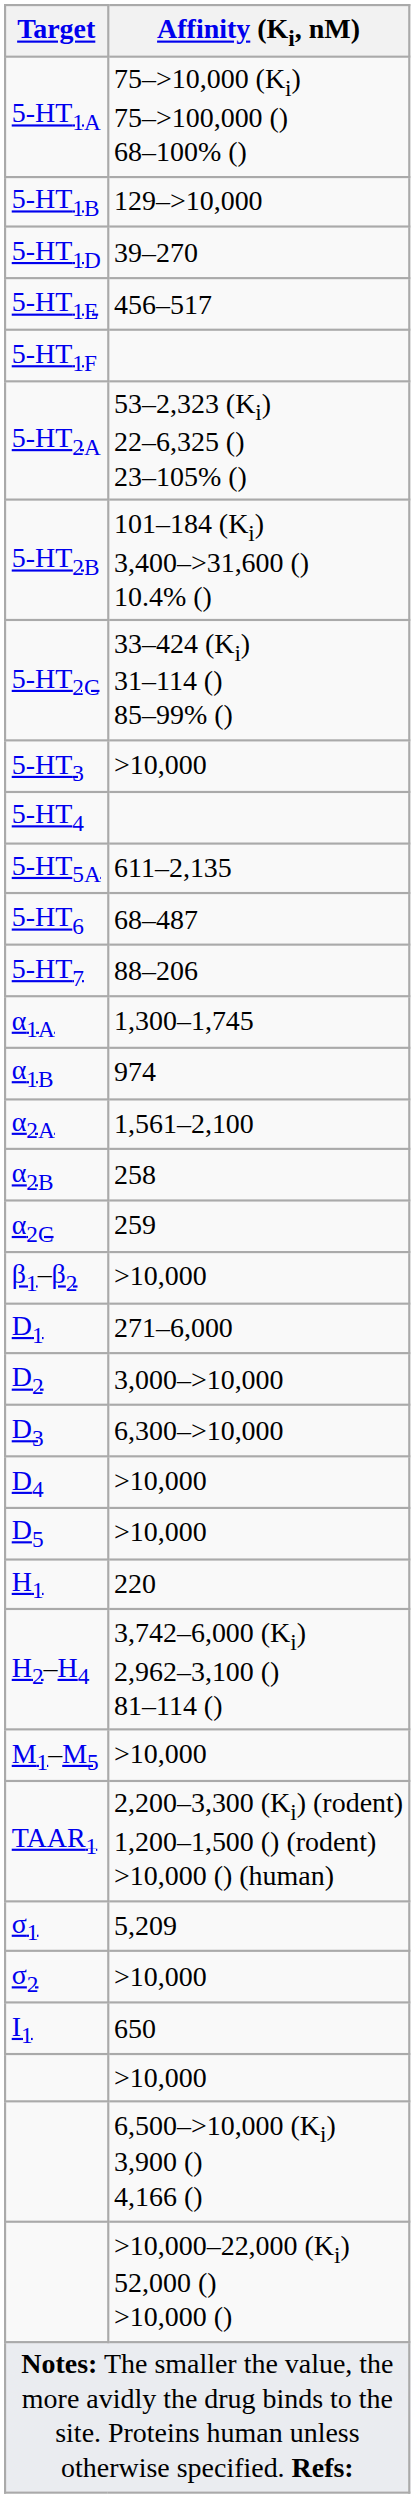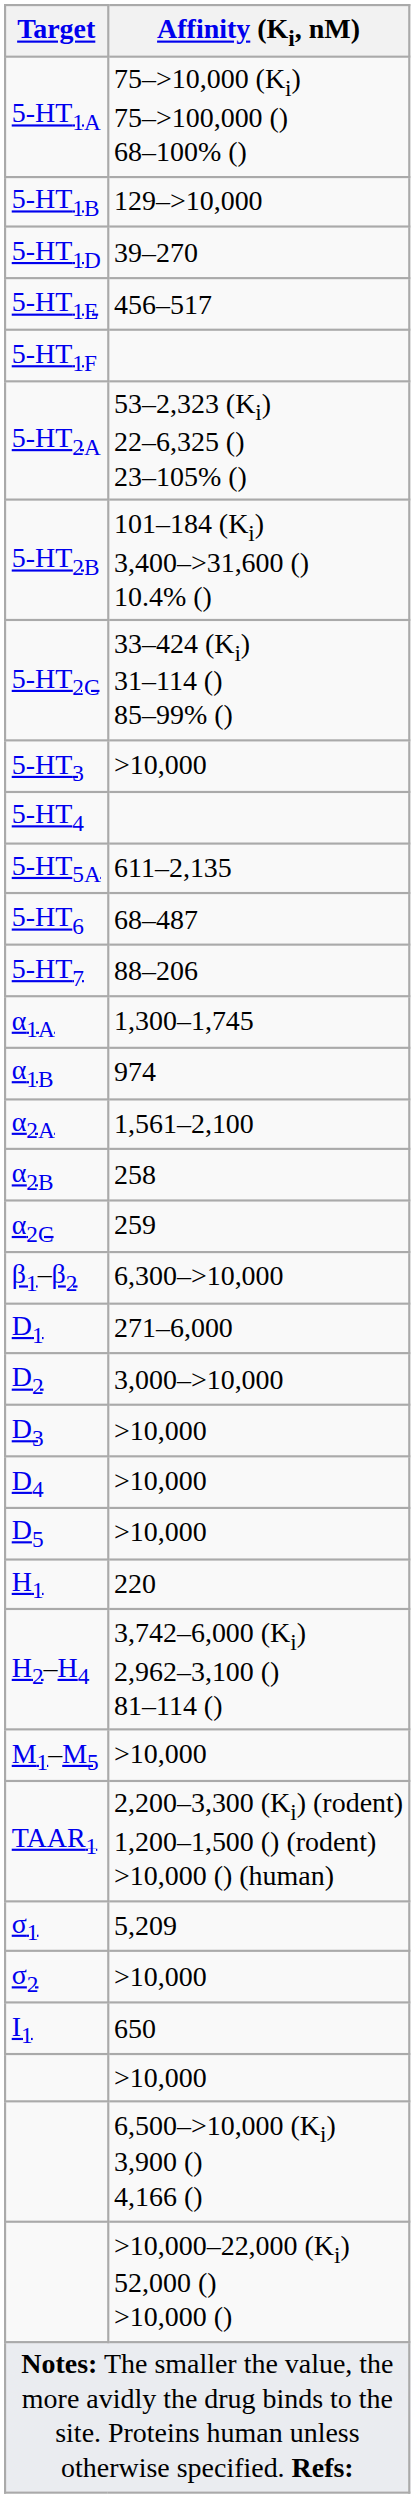row 20 | Affinity (Ki, nM): >10,000 -> 6,300–>10,000
row 23 | Affinity (Ki, nM): 6,300–>10,000 -> >10,000
